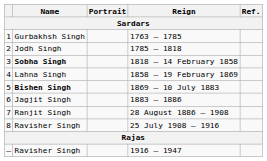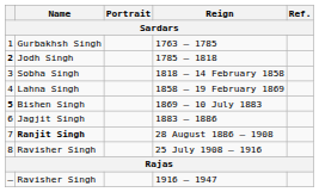1785 – 1818 | column 1: normal -> bold
1818 – 14 February 1858 | Name: bold -> normal
1869 – 10 July 1883 | column 1: normal -> bold
1869 – 10 July 1883 | Name: bold -> normal
28 August 1886 – 1908 | Name: normal -> bold
